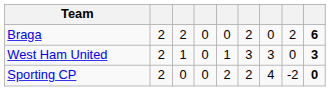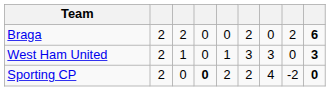Sporting CP | column 4: normal -> bold
